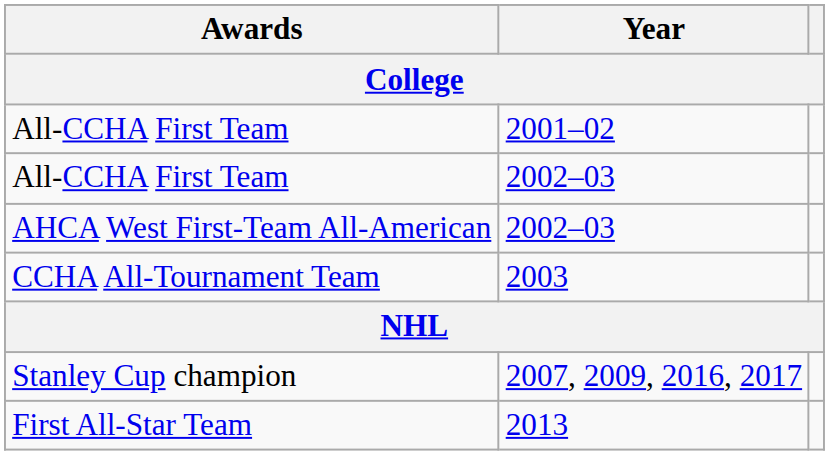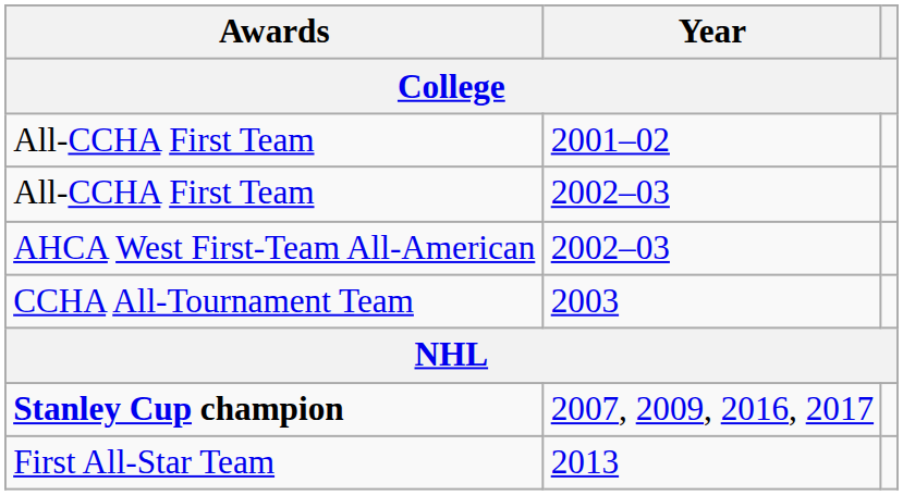Stanley Cup champion | Awards: normal -> bold
